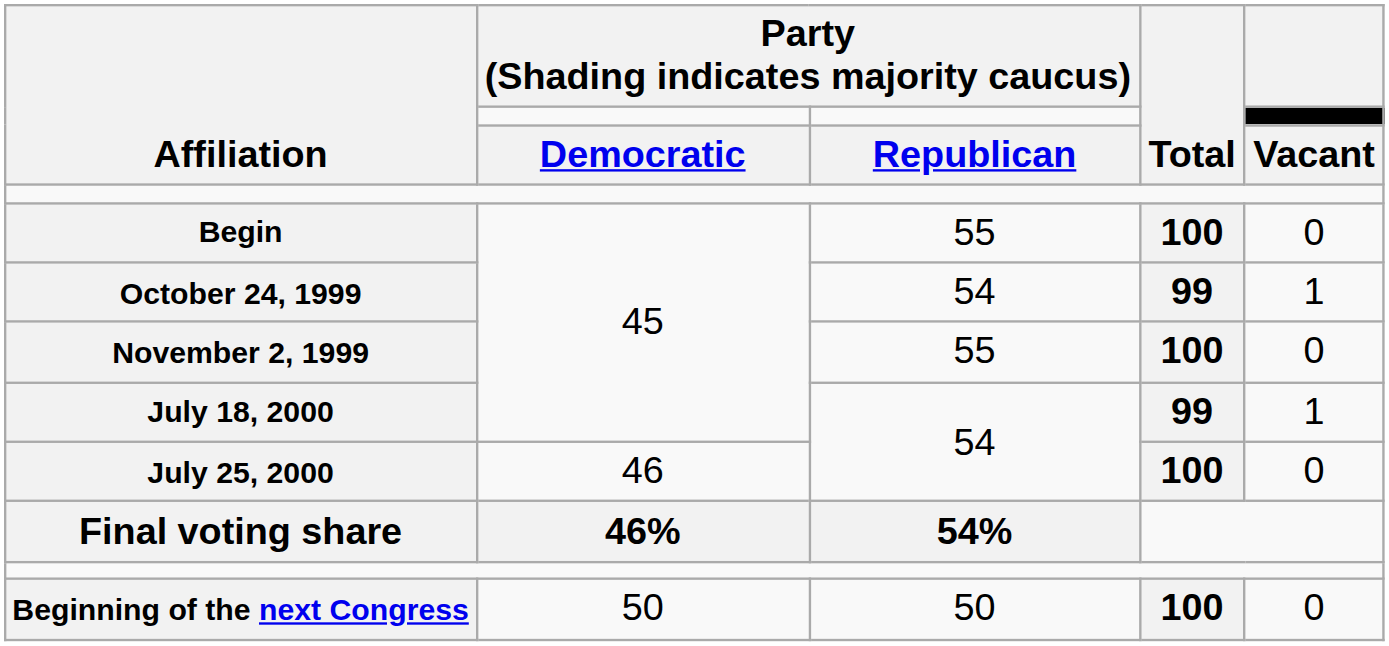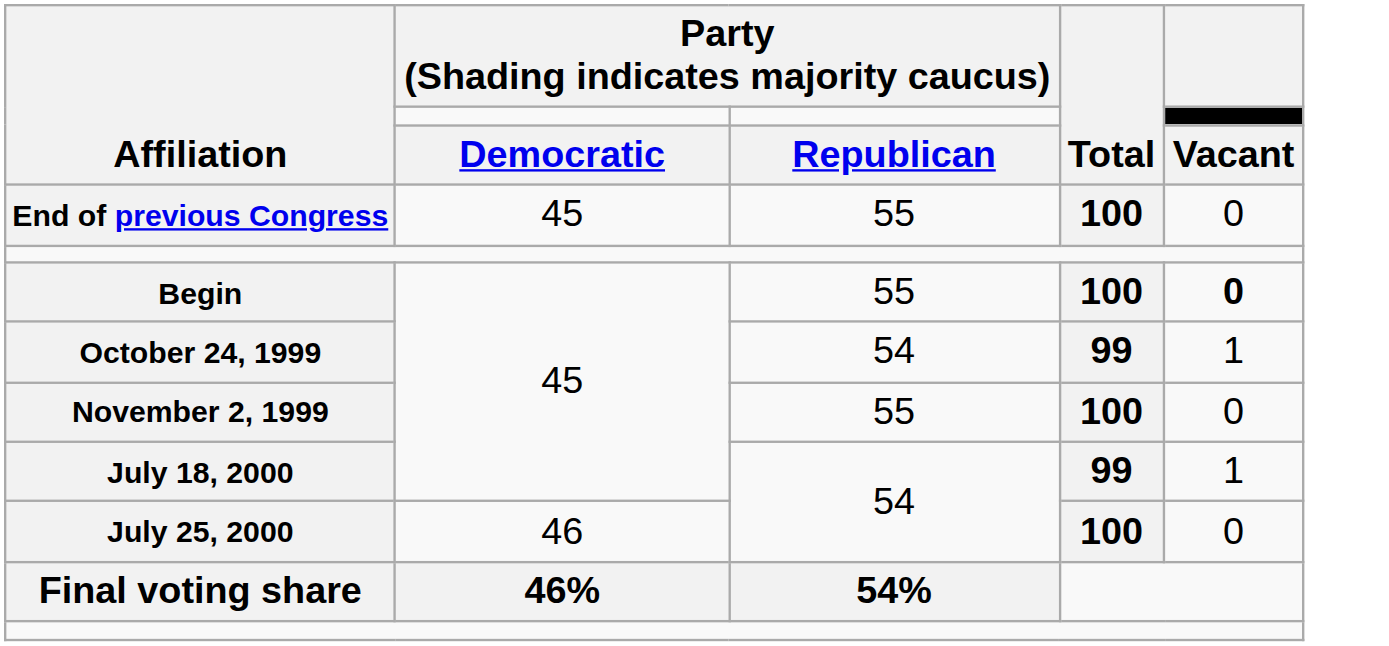+ row: End of previous Congress | 45 | 55 | 100 | 0
Begin | column 5: normal -> bold
- row: Beginning of the next Congress | 50 | 50 | 100 | 0
